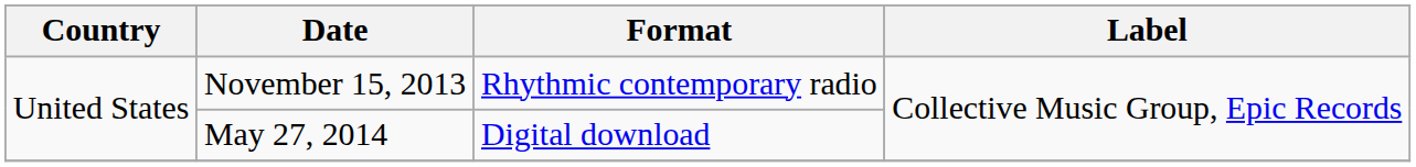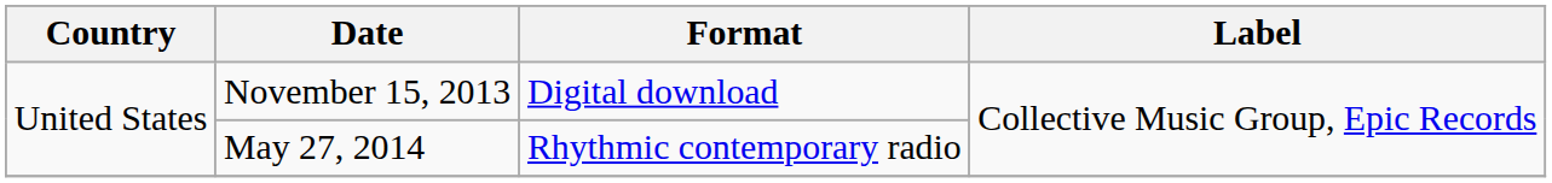November 15, 2013 | Format: Rhythmic contemporary radio -> Digital download
May 27, 2014 | Format: Digital download -> Rhythmic contemporary radio
